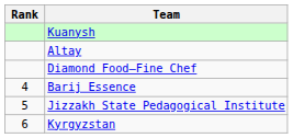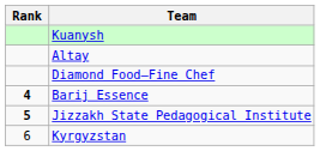Barij Essence | Rank: normal -> bold
Jizzakh State Pedagogical Institute | Rank: normal -> bold
